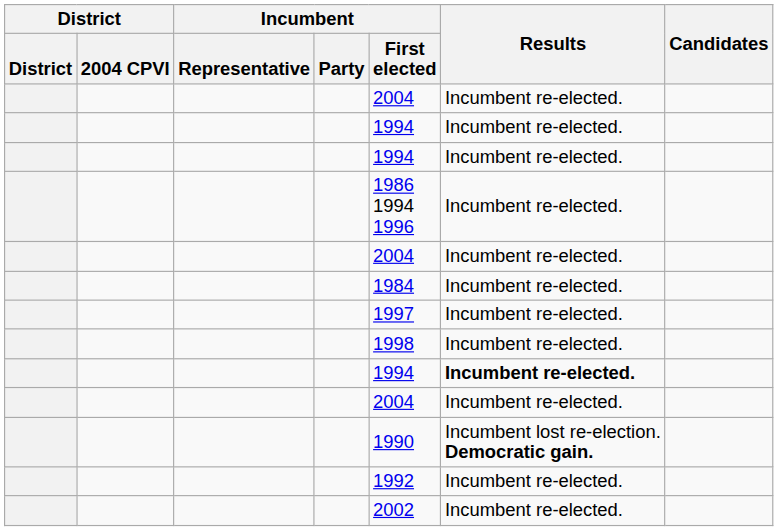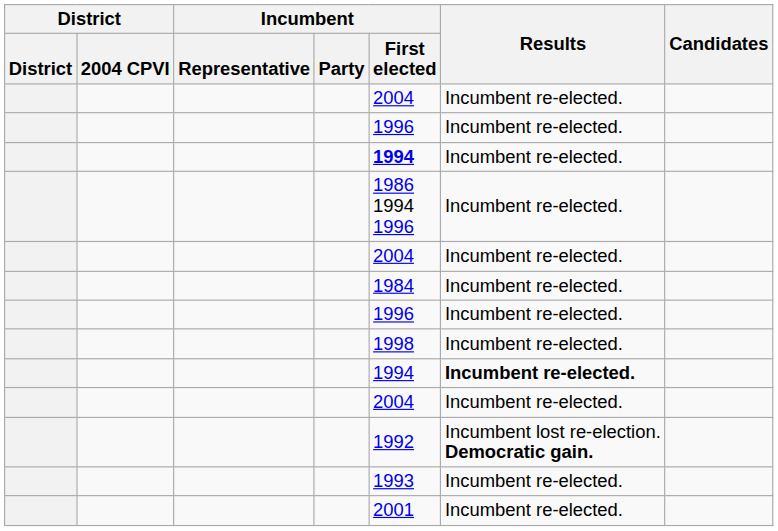row 4 | Incumbent / First elected: 1994 -> 1996
row 5 | Incumbent / First elected: normal -> bold
row 9 | Incumbent / First elected: 1997 -> 1996
row 13 | Incumbent / First elected: 1990 -> 1992
row 14 | Incumbent / First elected: 1992 -> 1993
row 15 | Incumbent / First elected: 2002 -> 2001
